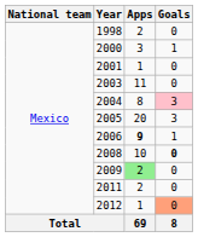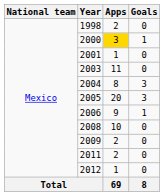2000 | Apps: no background -> gold background
2004 | Goals: pink background -> no background
2006 | Apps: bold -> normal
2008 | Goals: bold -> normal
2009 | Apps: lightgreen background -> no background
2012 | Goals: lightsalmon background -> no background
